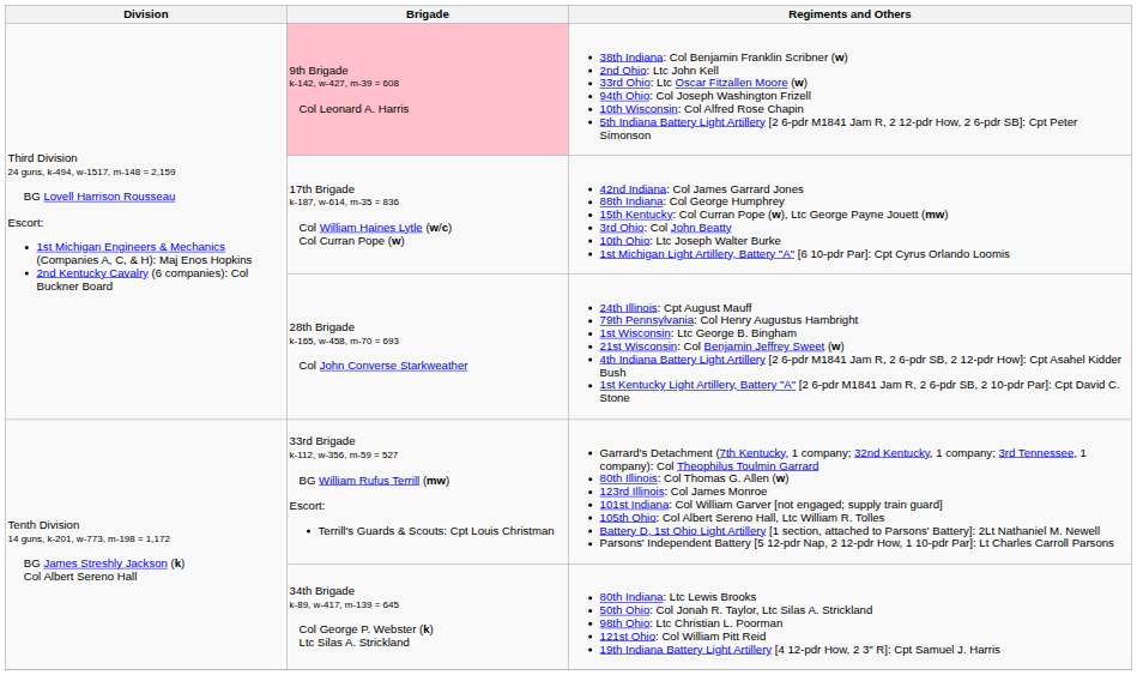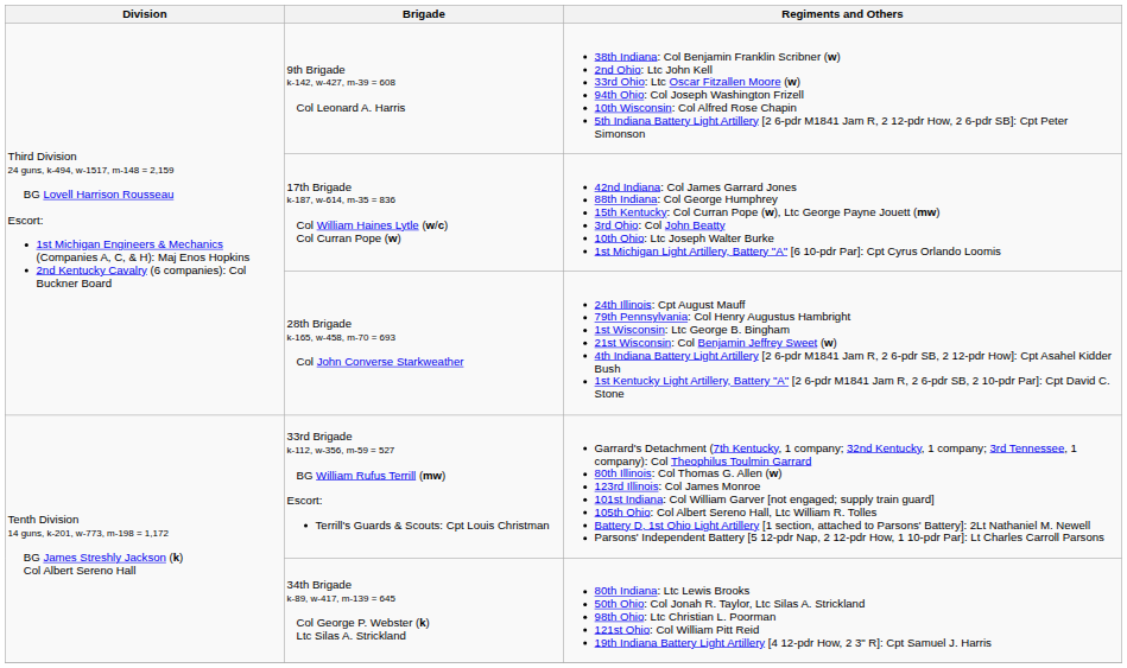9th Brigade k-142, w-427, m-39 = 608 Col Leonard A. Harris | Brigade: pink background -> no background
